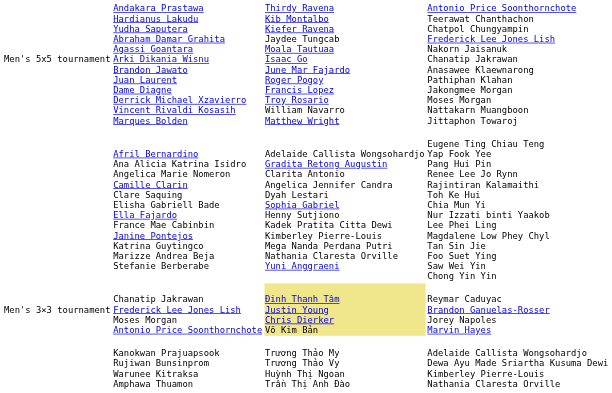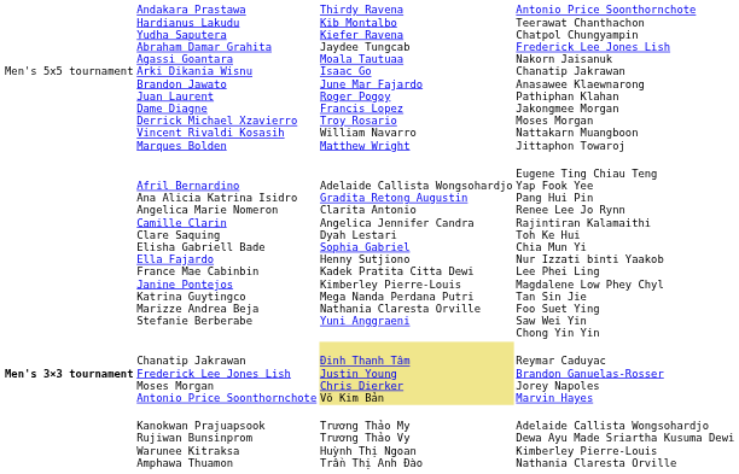row 3 | column 1: normal -> bold
